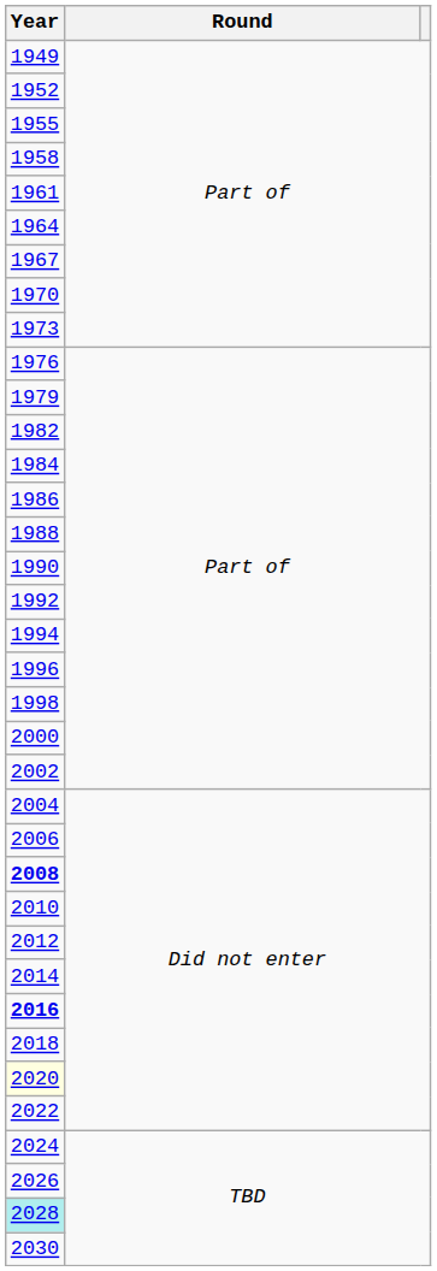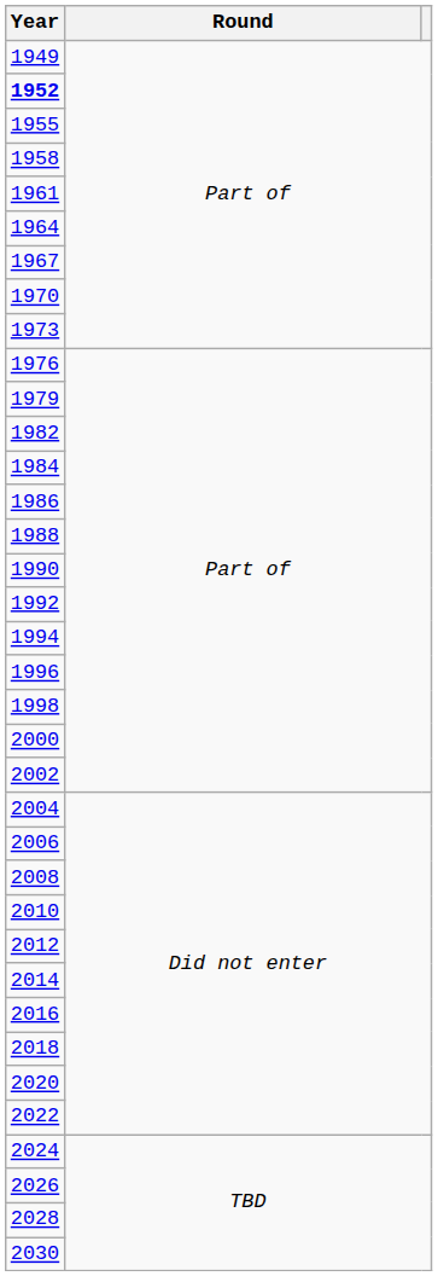1952 | Year: normal -> bold
2008 | Year: bold -> normal
2016 | Year: bold -> normal
2020 | Year: lightyellow background -> no background
2028 | Year: paleturquoise background -> no background
